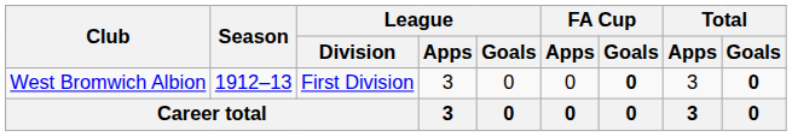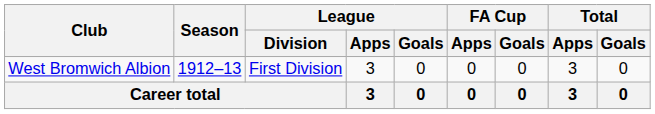West Bromwich Albion | FA Cup / Goals: bold -> normal
West Bromwich Albion | Total / Goals: bold -> normal
